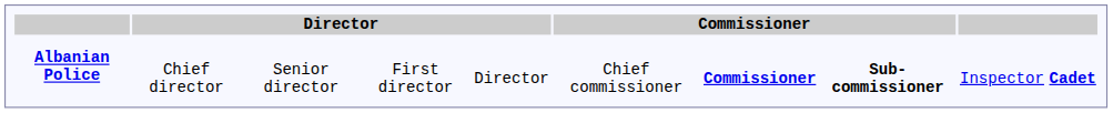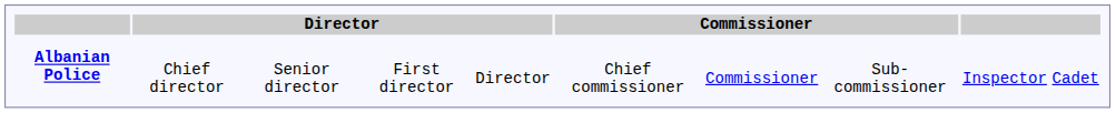Chief director | column 7: bold -> normal
Chief director | column 8: bold -> normal
Chief director | column 10: bold -> normal
